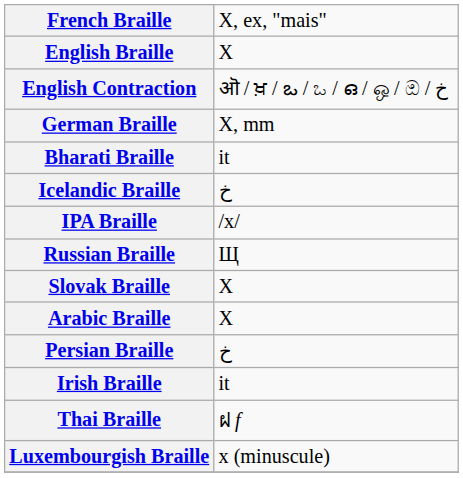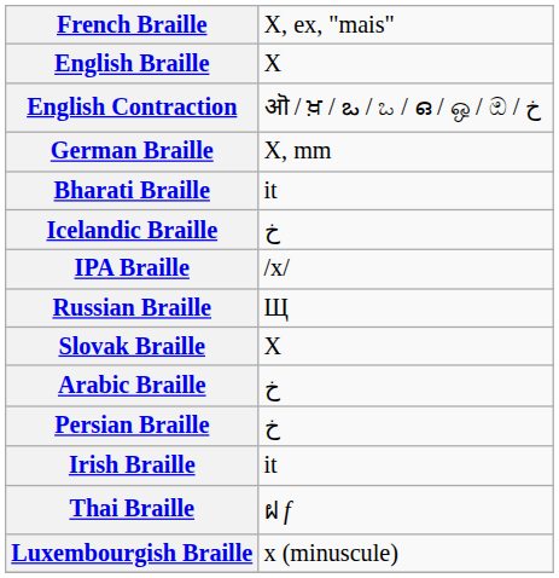Arabic Braille | column 2: X -> خ
